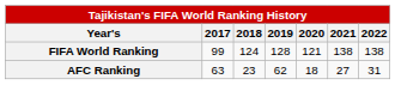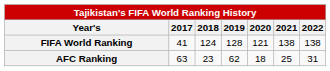FIFA World Ranking | 2017: 99 -> 41
AFC Ranking | 2021: 27 -> 25
